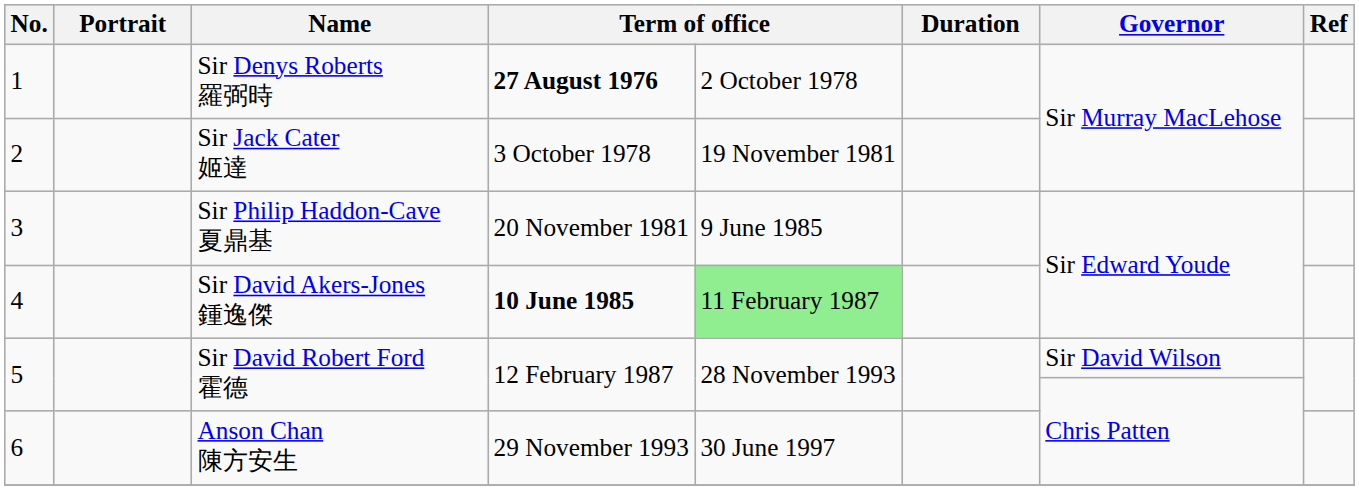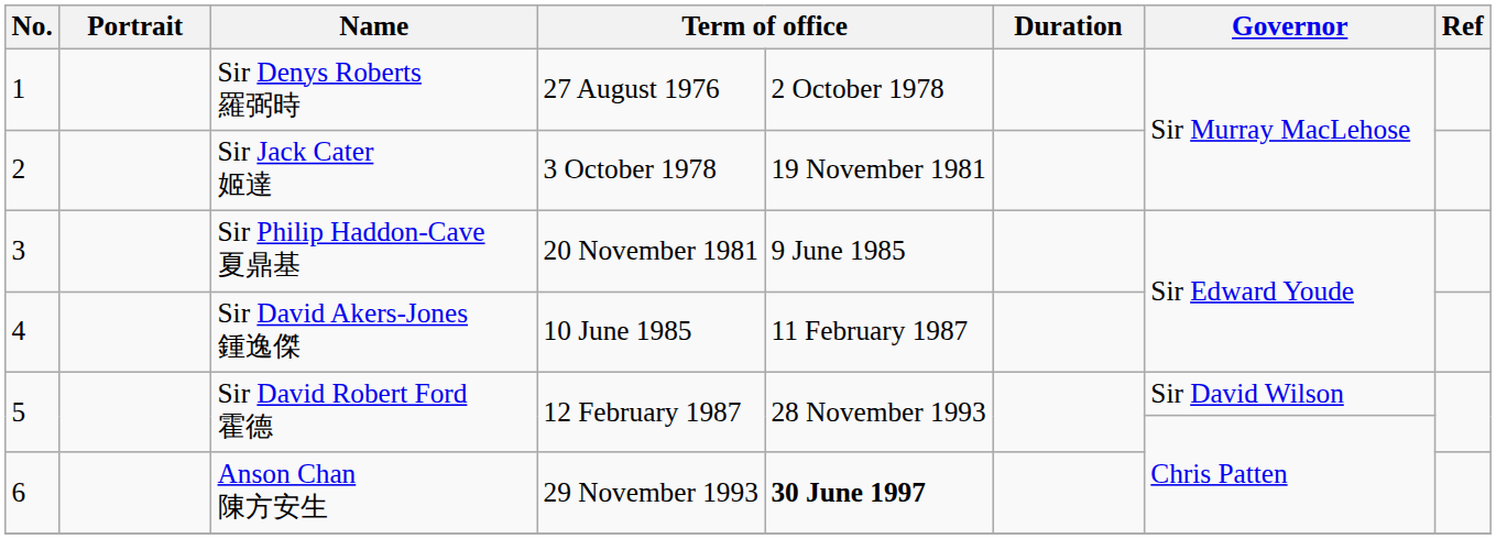1 | column 4: bold -> normal
4 | column 4: bold -> normal
4 | column 5: lightgreen background -> no background
6 | column 5: normal -> bold
